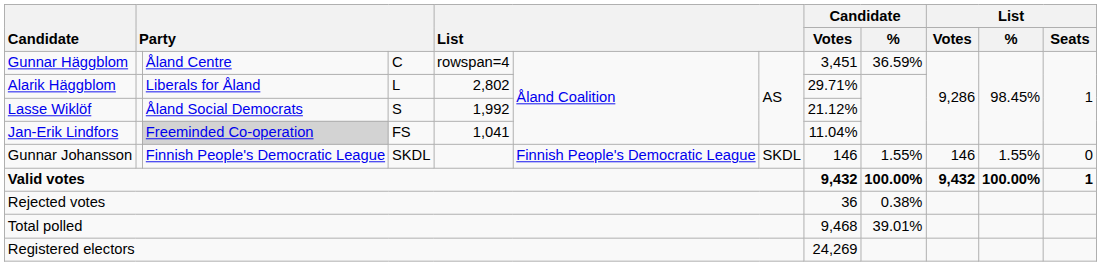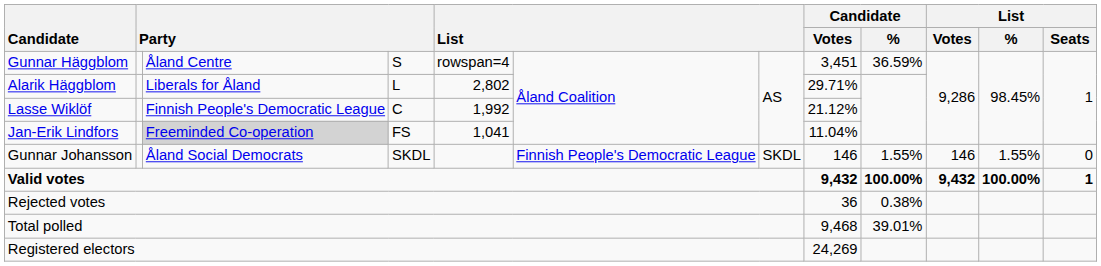Gunnar Häggblom | column 4: C -> S
Lasse Wiklöf | column 3: Åland Social Democrats -> Finnish People's Democratic League
Lasse Wiklöf | column 4: S -> C
Gunnar Johansson | column 3: Finnish People's Democratic League -> Åland Social Democrats
